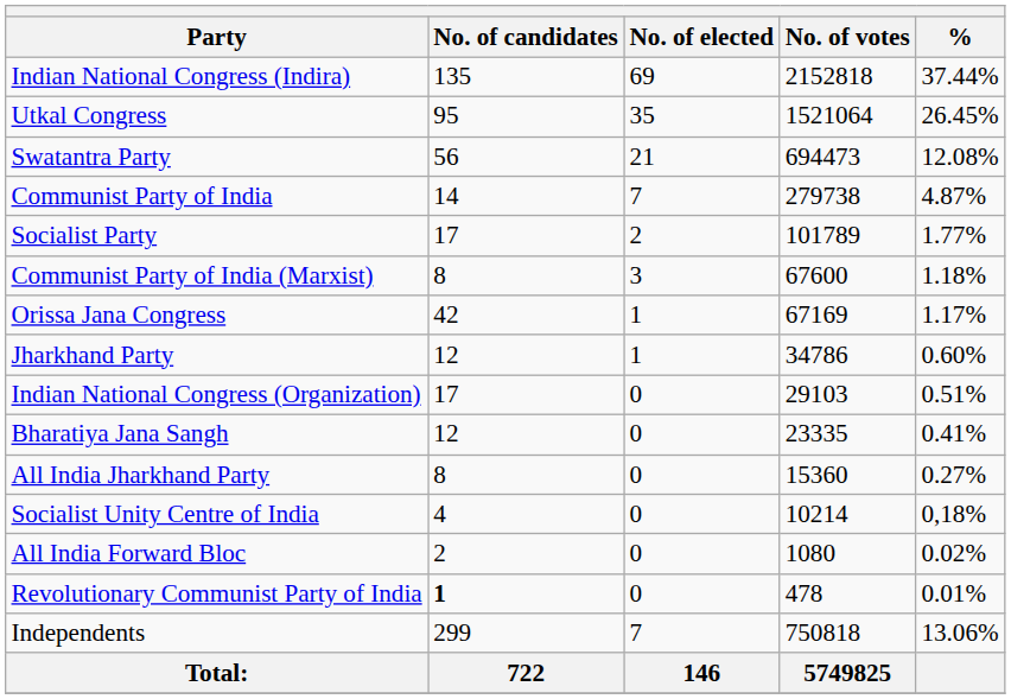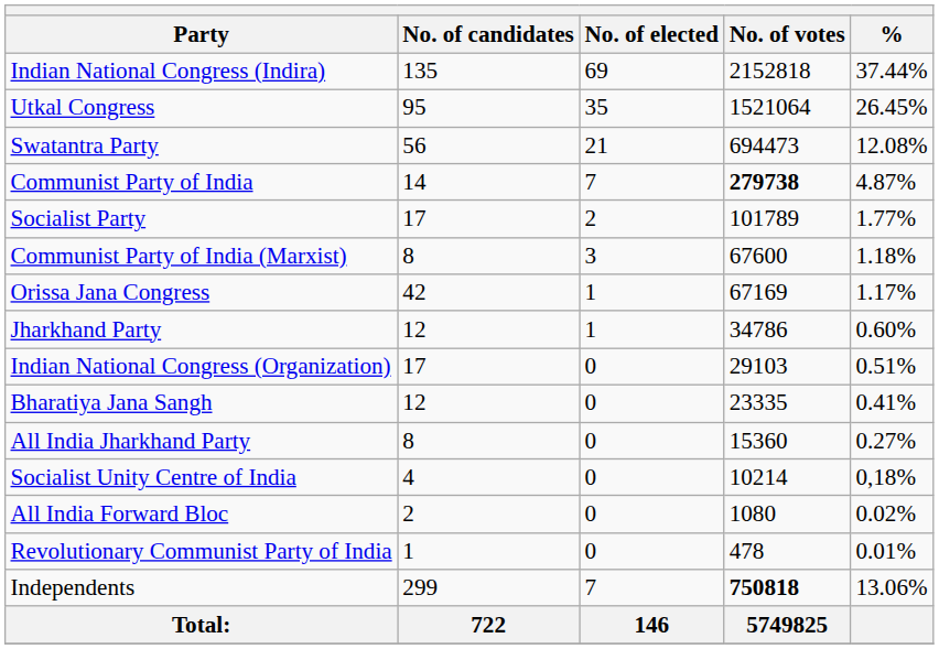Communist Party of India | No. of votes: normal -> bold
Revolutionary Communist Party of India | No. of candidates: bold -> normal
Independents | No. of votes: normal -> bold
